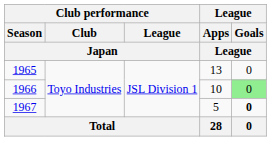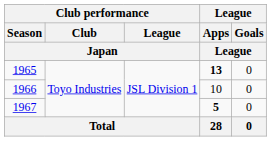1965 | League / Apps / League: normal -> bold
1966 | League / Goals / League: lightgreen background -> no background
1967 | League / Apps / League: normal -> bold
1967 | League / Goals / League: bold -> normal
